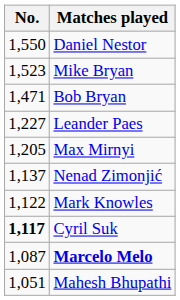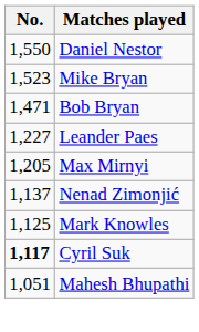Mark Knowles | No.: 1,122 -> 1,125
- row: 1,087 | Marcelo Melo
